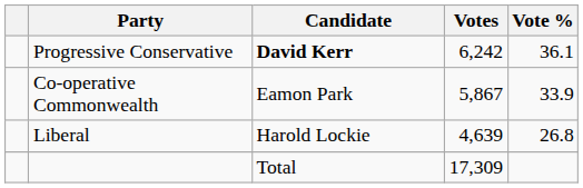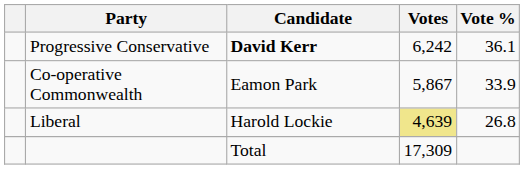Liberal | Votes: no background -> khaki background
